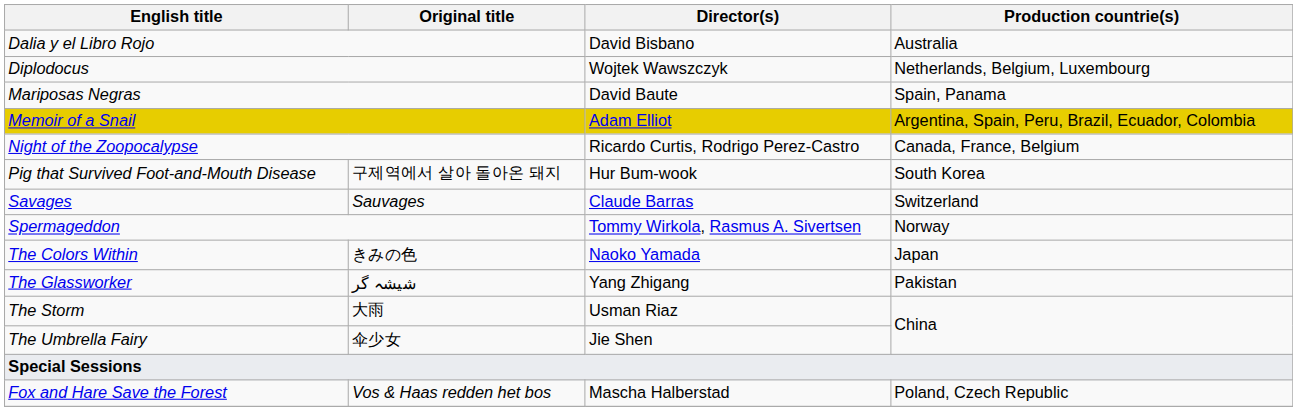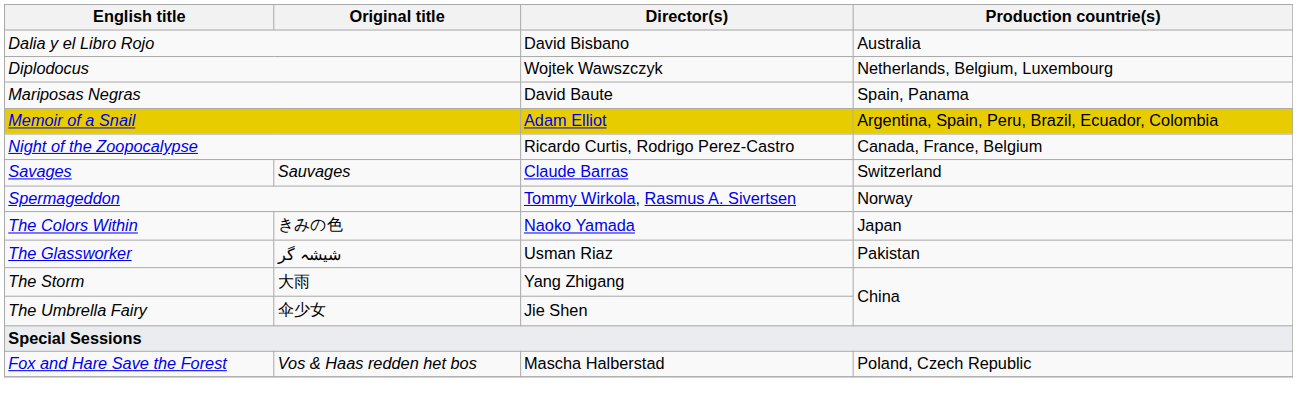- row: Pig that Survived Foot-and-Mouth Disease | 구제역에서 살아 돌아온 돼지 | Hur Bum-wook | South Korea
The Glassworker | Director(s): Yang Zhigang -> Usman Riaz
The Storm | Director(s): Usman Riaz -> Yang Zhigang
